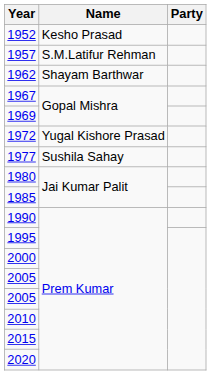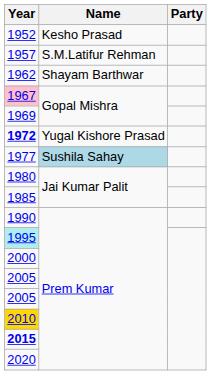1967 | Year: no background -> pink background
1972 | Year: normal -> bold
1977 | Name: no background -> lightblue background
1995 | Year: no background -> paleturquoise background
2010 | Year: no background -> gold background
2015 | Year: normal -> bold
